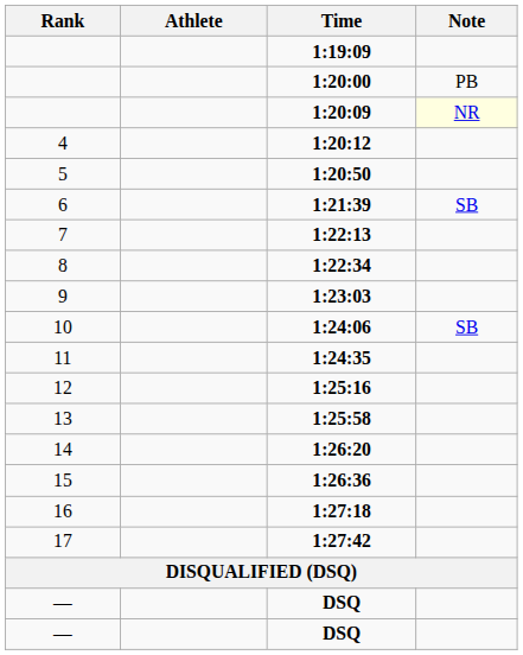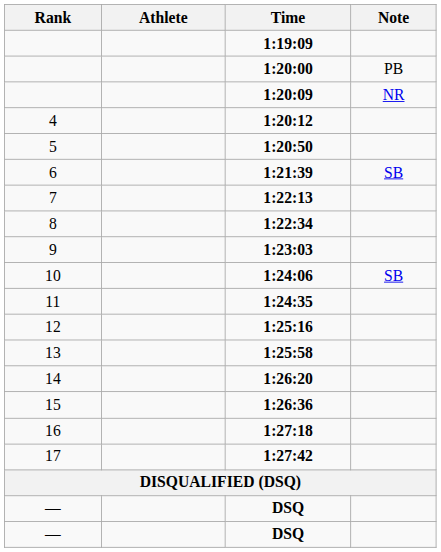1:20:09 | Note: lightyellow background -> no background
